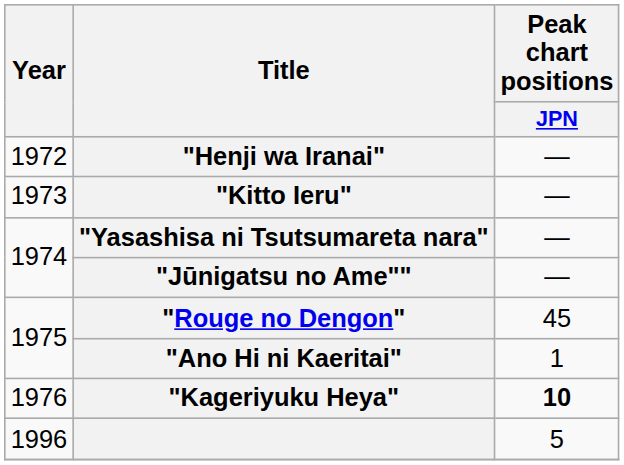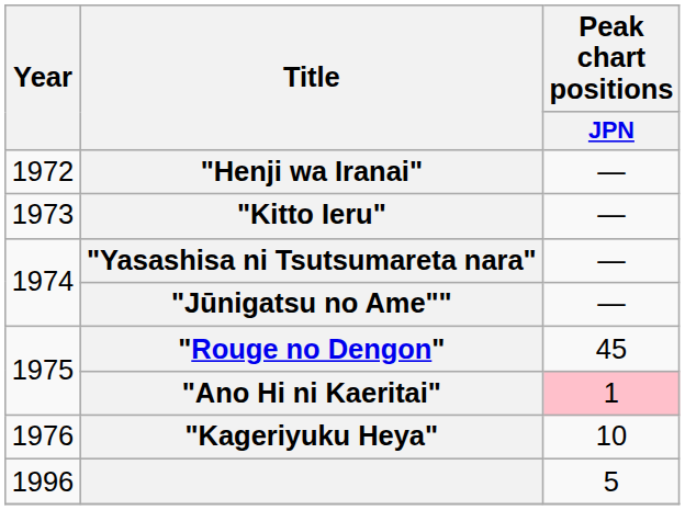"Ano Hi ni Kaeritai" | Peak chart positions / JPN: no background -> pink background
"Kageriyuku Heya" | Peak chart positions / JPN: bold -> normal
